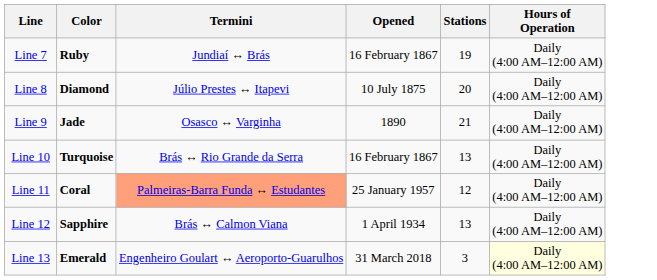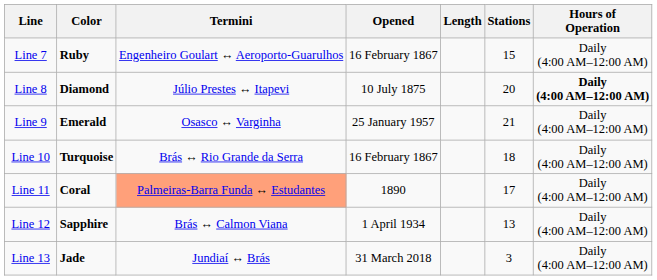+ column: Length
Line 7 | Termini: Jundiaí ↔ Brás -> Engenheiro Goulart ↔ Aeroporto-Guarulhos
Line 7 | Stations: 19 -> 15
Line 8 | Hours of Operation: normal -> bold
Line 9 | Color: Jade -> Emerald
Line 9 | Opened: 1890 -> 25 January 1957
Line 10 | Stations: 13 -> 18
Line 11 | Opened: 25 January 1957 -> 1890
Line 11 | Stations: 12 -> 17
Line 13 | Color: Emerald -> Jade
Line 13 | Termini: Engenheiro Goulart ↔ Aeroporto-Guarulhos -> Jundiaí ↔ Brás
Line 13 | Hours of Operation: lightyellow background -> no background
